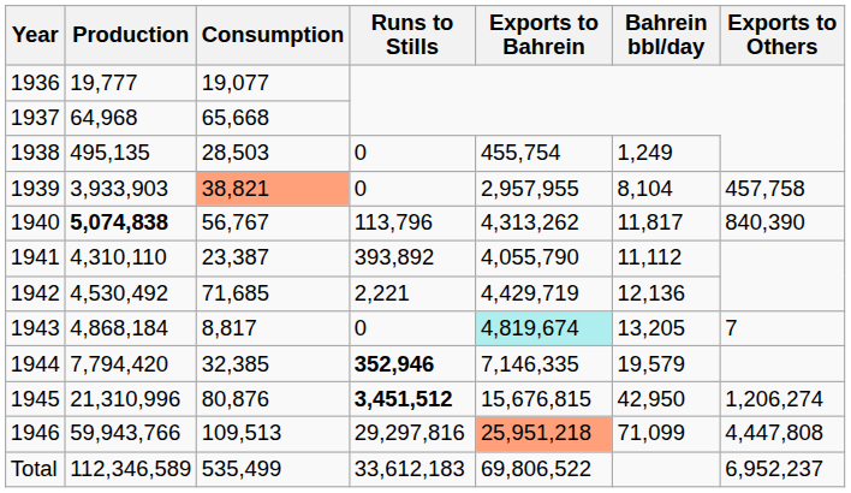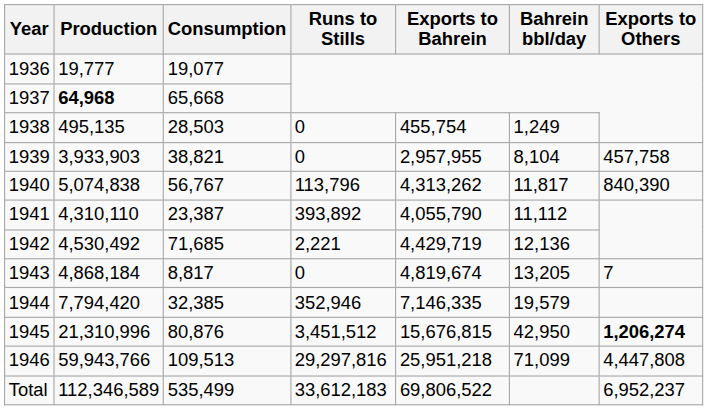1937 | Production: normal -> bold
1939 | Consumption: lightsalmon background -> no background
1940 | Production: bold -> normal
1943 | Exports to Bahrein: paleturquoise background -> no background
1944 | Runs to Stills: bold -> normal
1945 | Runs to Stills: bold -> normal
1945 | Exports to Others: normal -> bold
1946 | Exports to Bahrein: lightsalmon background -> no background
